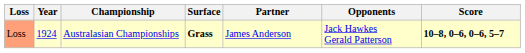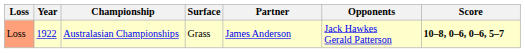row 2 | Year: 1924 -> 1922
row 2 | Surface: bold -> normal
